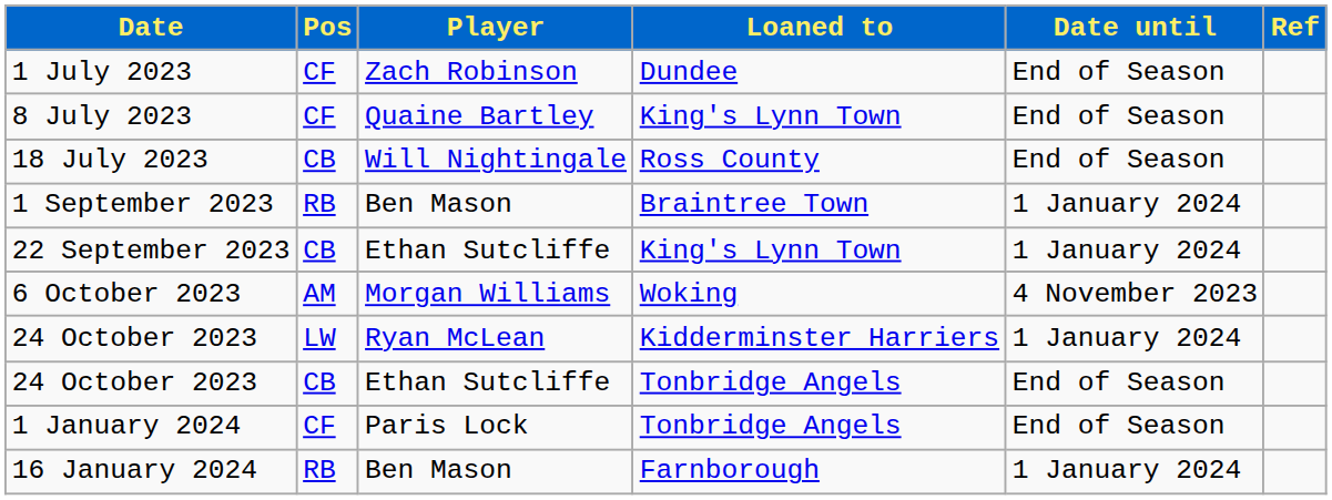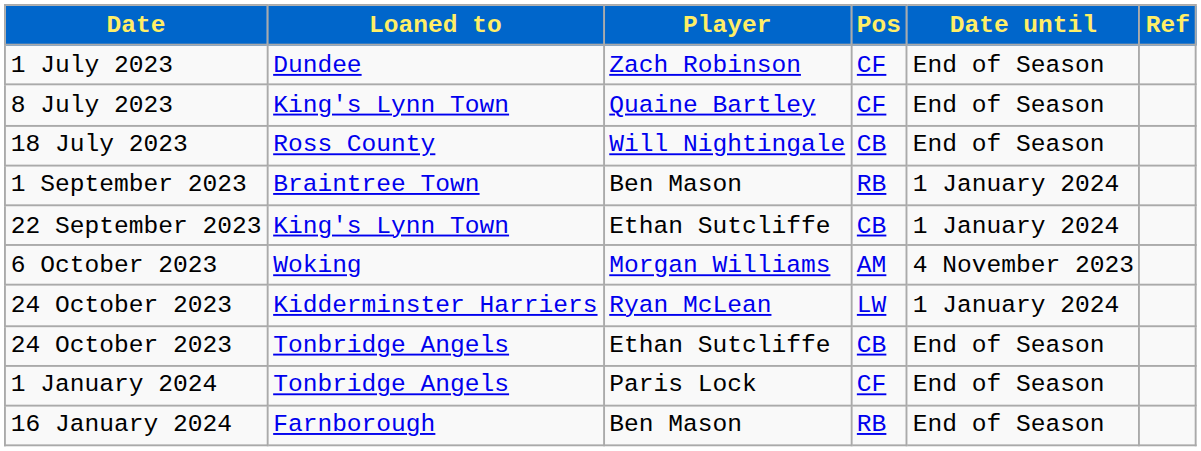columns swapped: Pos <-> Loaned to
16 January 2024 | Date until: 1 January 2024 -> End of Season
